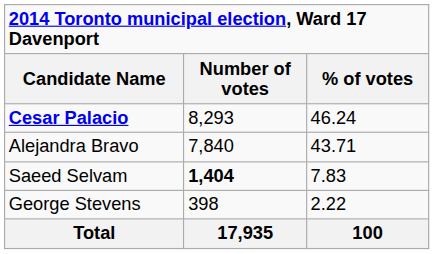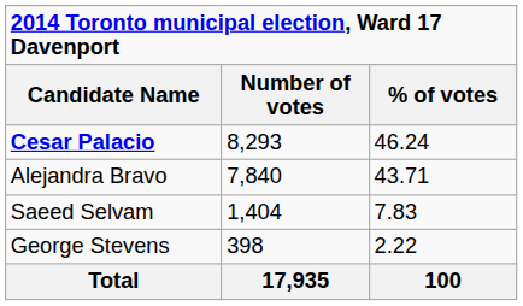Saeed Selvam | Number of votes: bold -> normal
